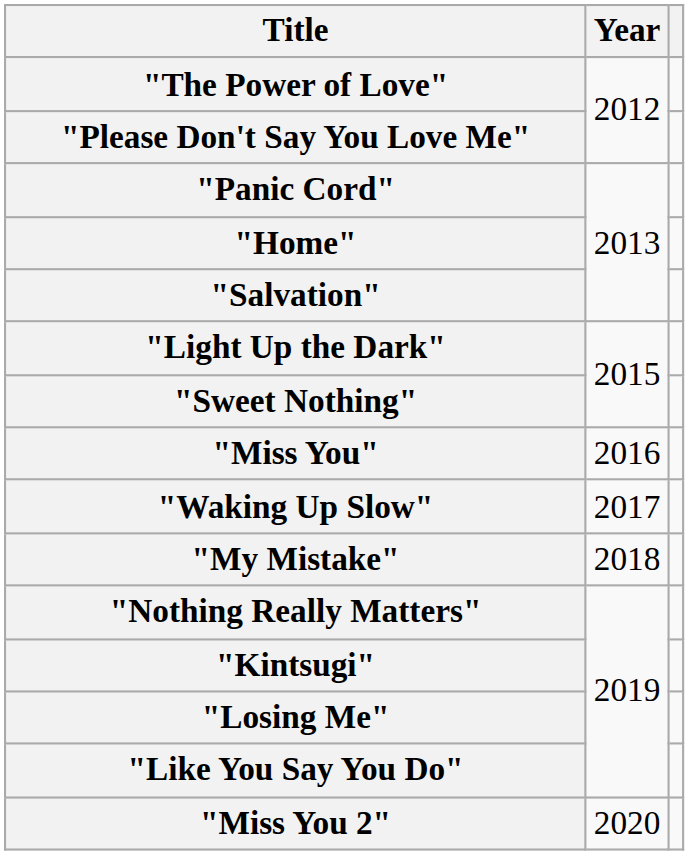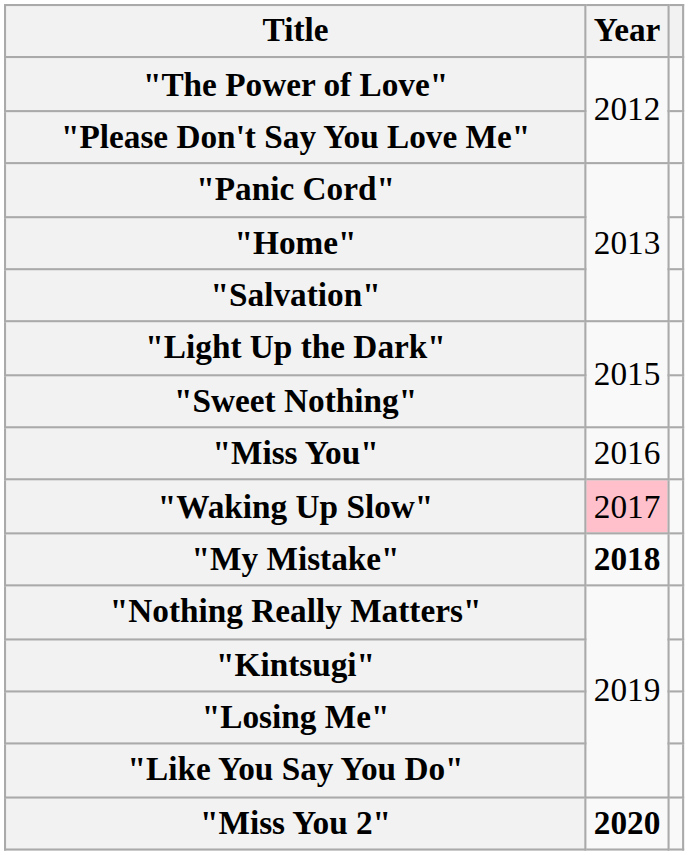"Waking Up Slow" | Year: no background -> pink background
"My Mistake" | Year: normal -> bold
"Miss You 2" | Year: normal -> bold
